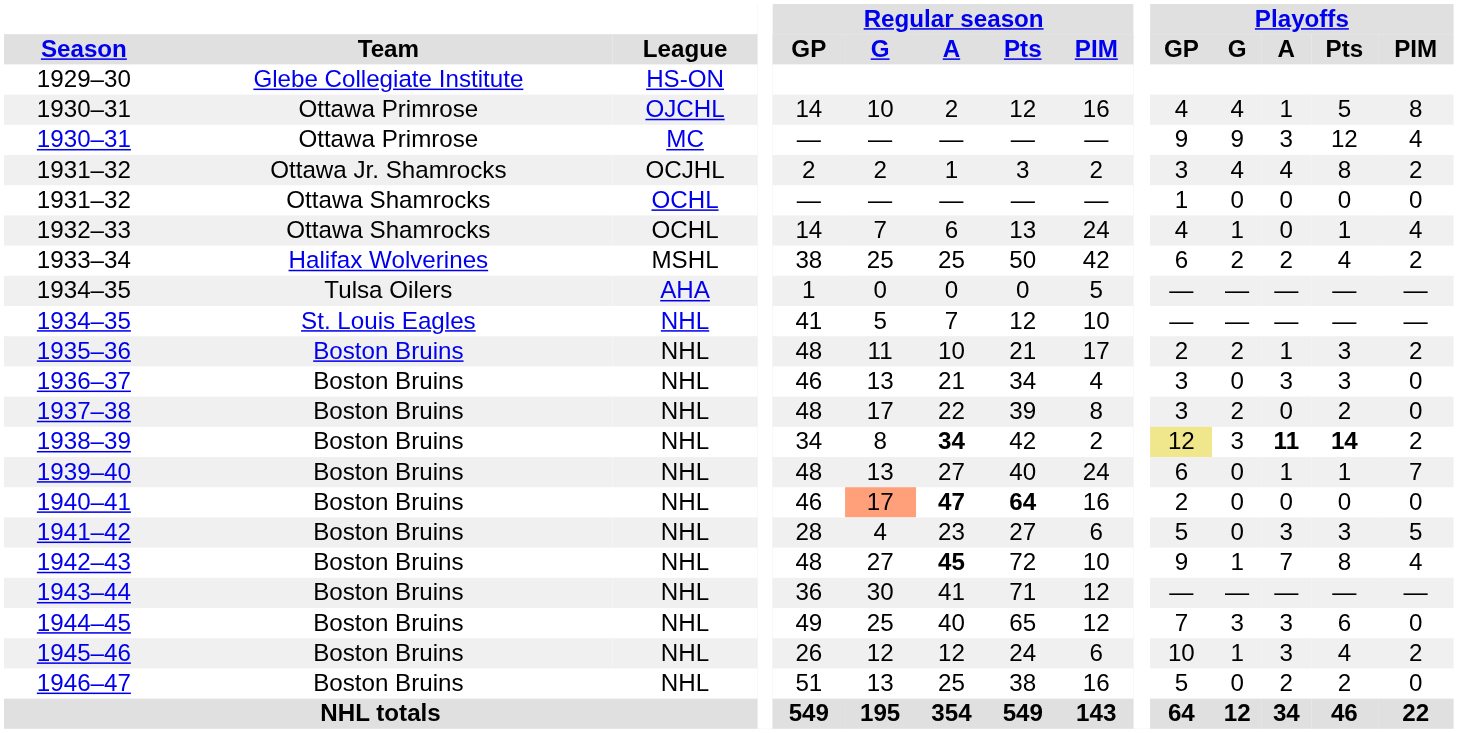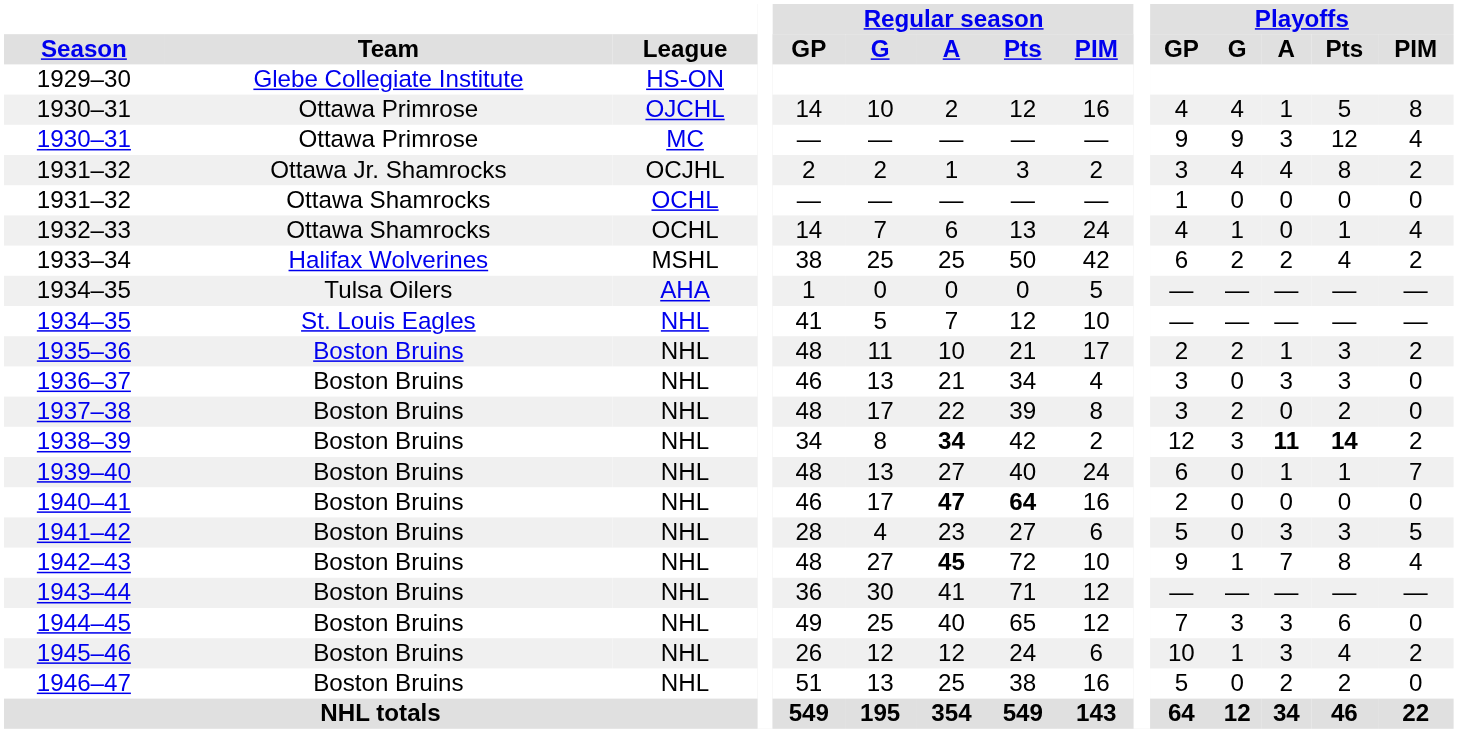1938–39 | Playoffs / GP: khaki background -> no background
1940–41 | Regular season / G: lightsalmon background -> no background
